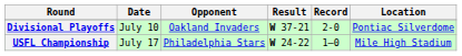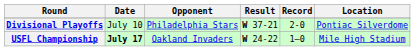Divisional Playoffs | Opponent: Oakland Invaders -> Philadelphia Stars
USFL Championship | Date: normal -> bold
USFL Championship | Opponent: Philadelphia Stars -> Oakland Invaders
